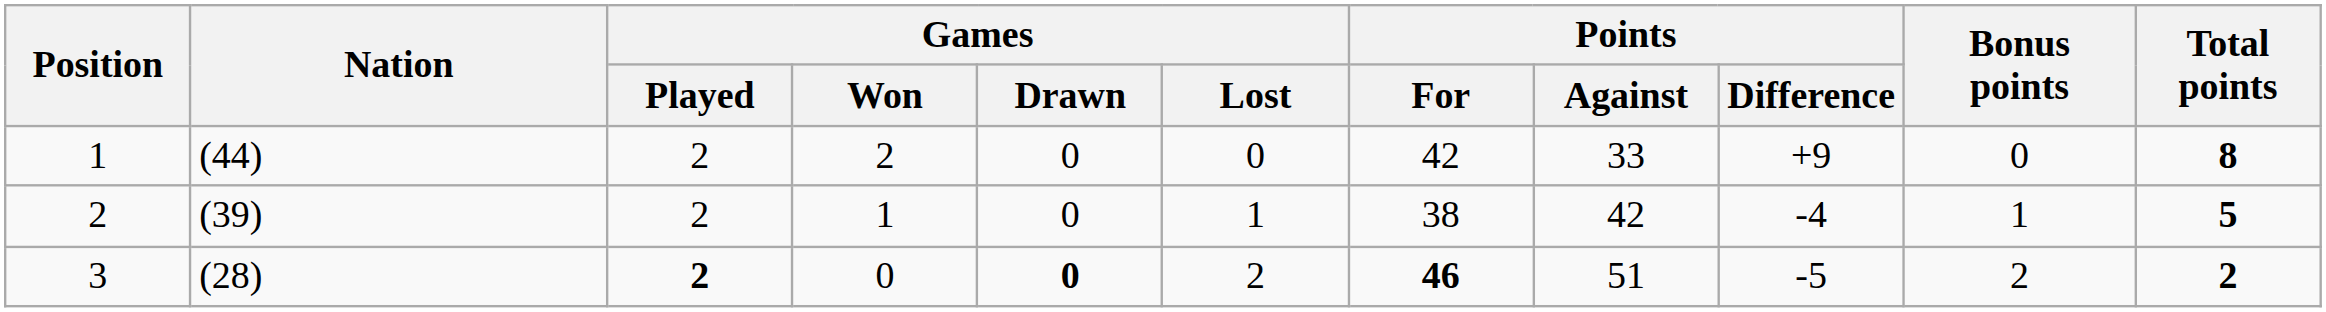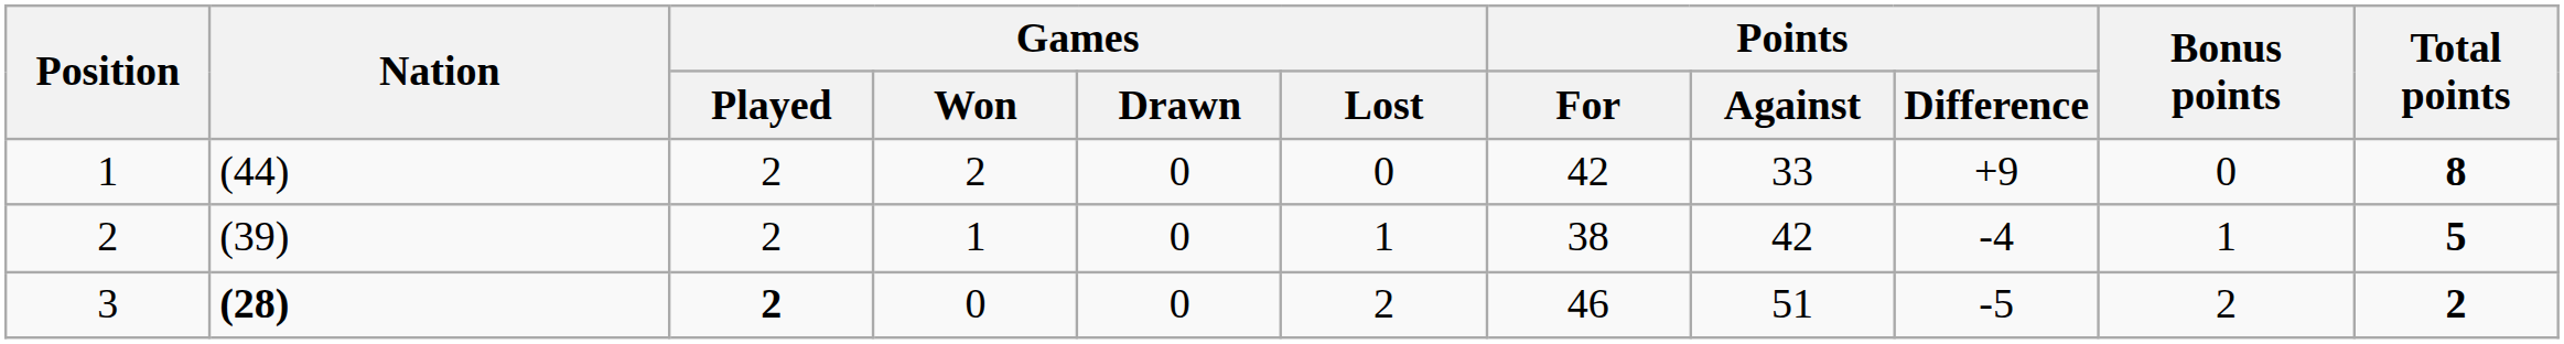3 | Nation: normal -> bold
3 | Games / Drawn: bold -> normal
3 | Points / For: bold -> normal
